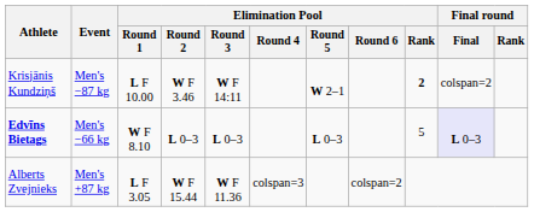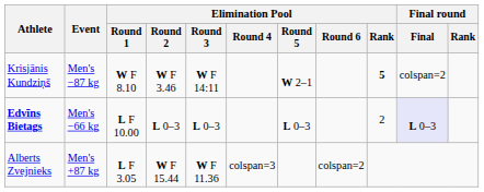Krisjānis Kundziņš | Elimination Pool / Round 1: L F 10.00 -> W F 8.10
Krisjānis Kundziņš | Elimination Pool / Rank: 2 -> 5
Edvīns Bietags | Elimination Pool / Round 1: W F 8.10 -> L F 10.00
Edvīns Bietags | Elimination Pool / Rank: 5 -> 2
